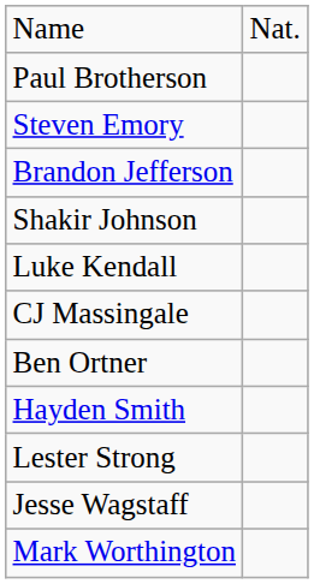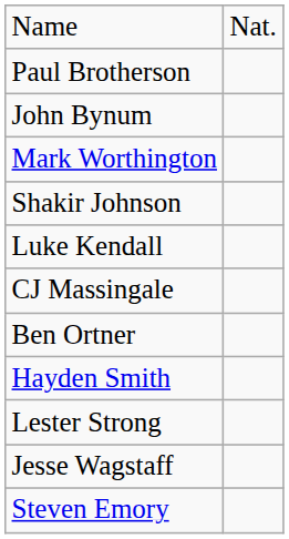+ row: John Bynum
rows swapped: Steven Emory <-> Mark Worthington
- row: Brandon Jefferson
